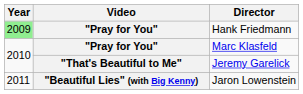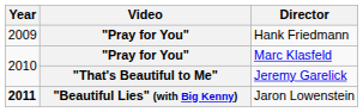Hank Friedmann | Year: lightgreen background -> no background
Jaron Lowenstein | Year: normal -> bold
